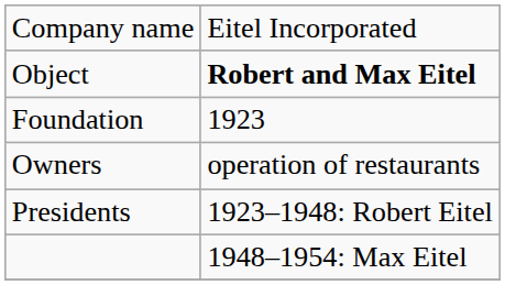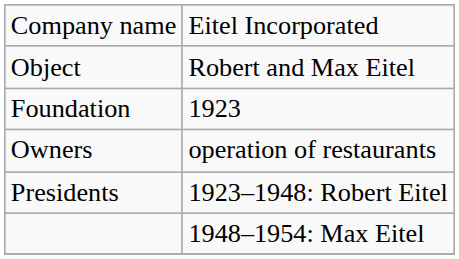row 2 | column 2: bold -> normal
